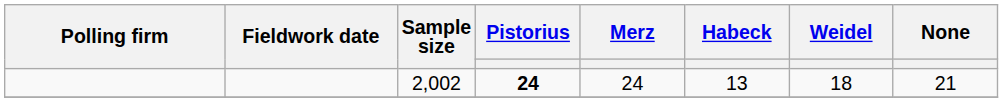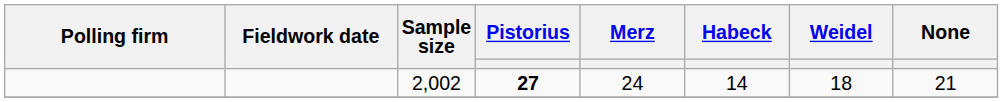row 3 | Pistorius: 24 -> 27
row 3 | Habeck: 13 -> 14
